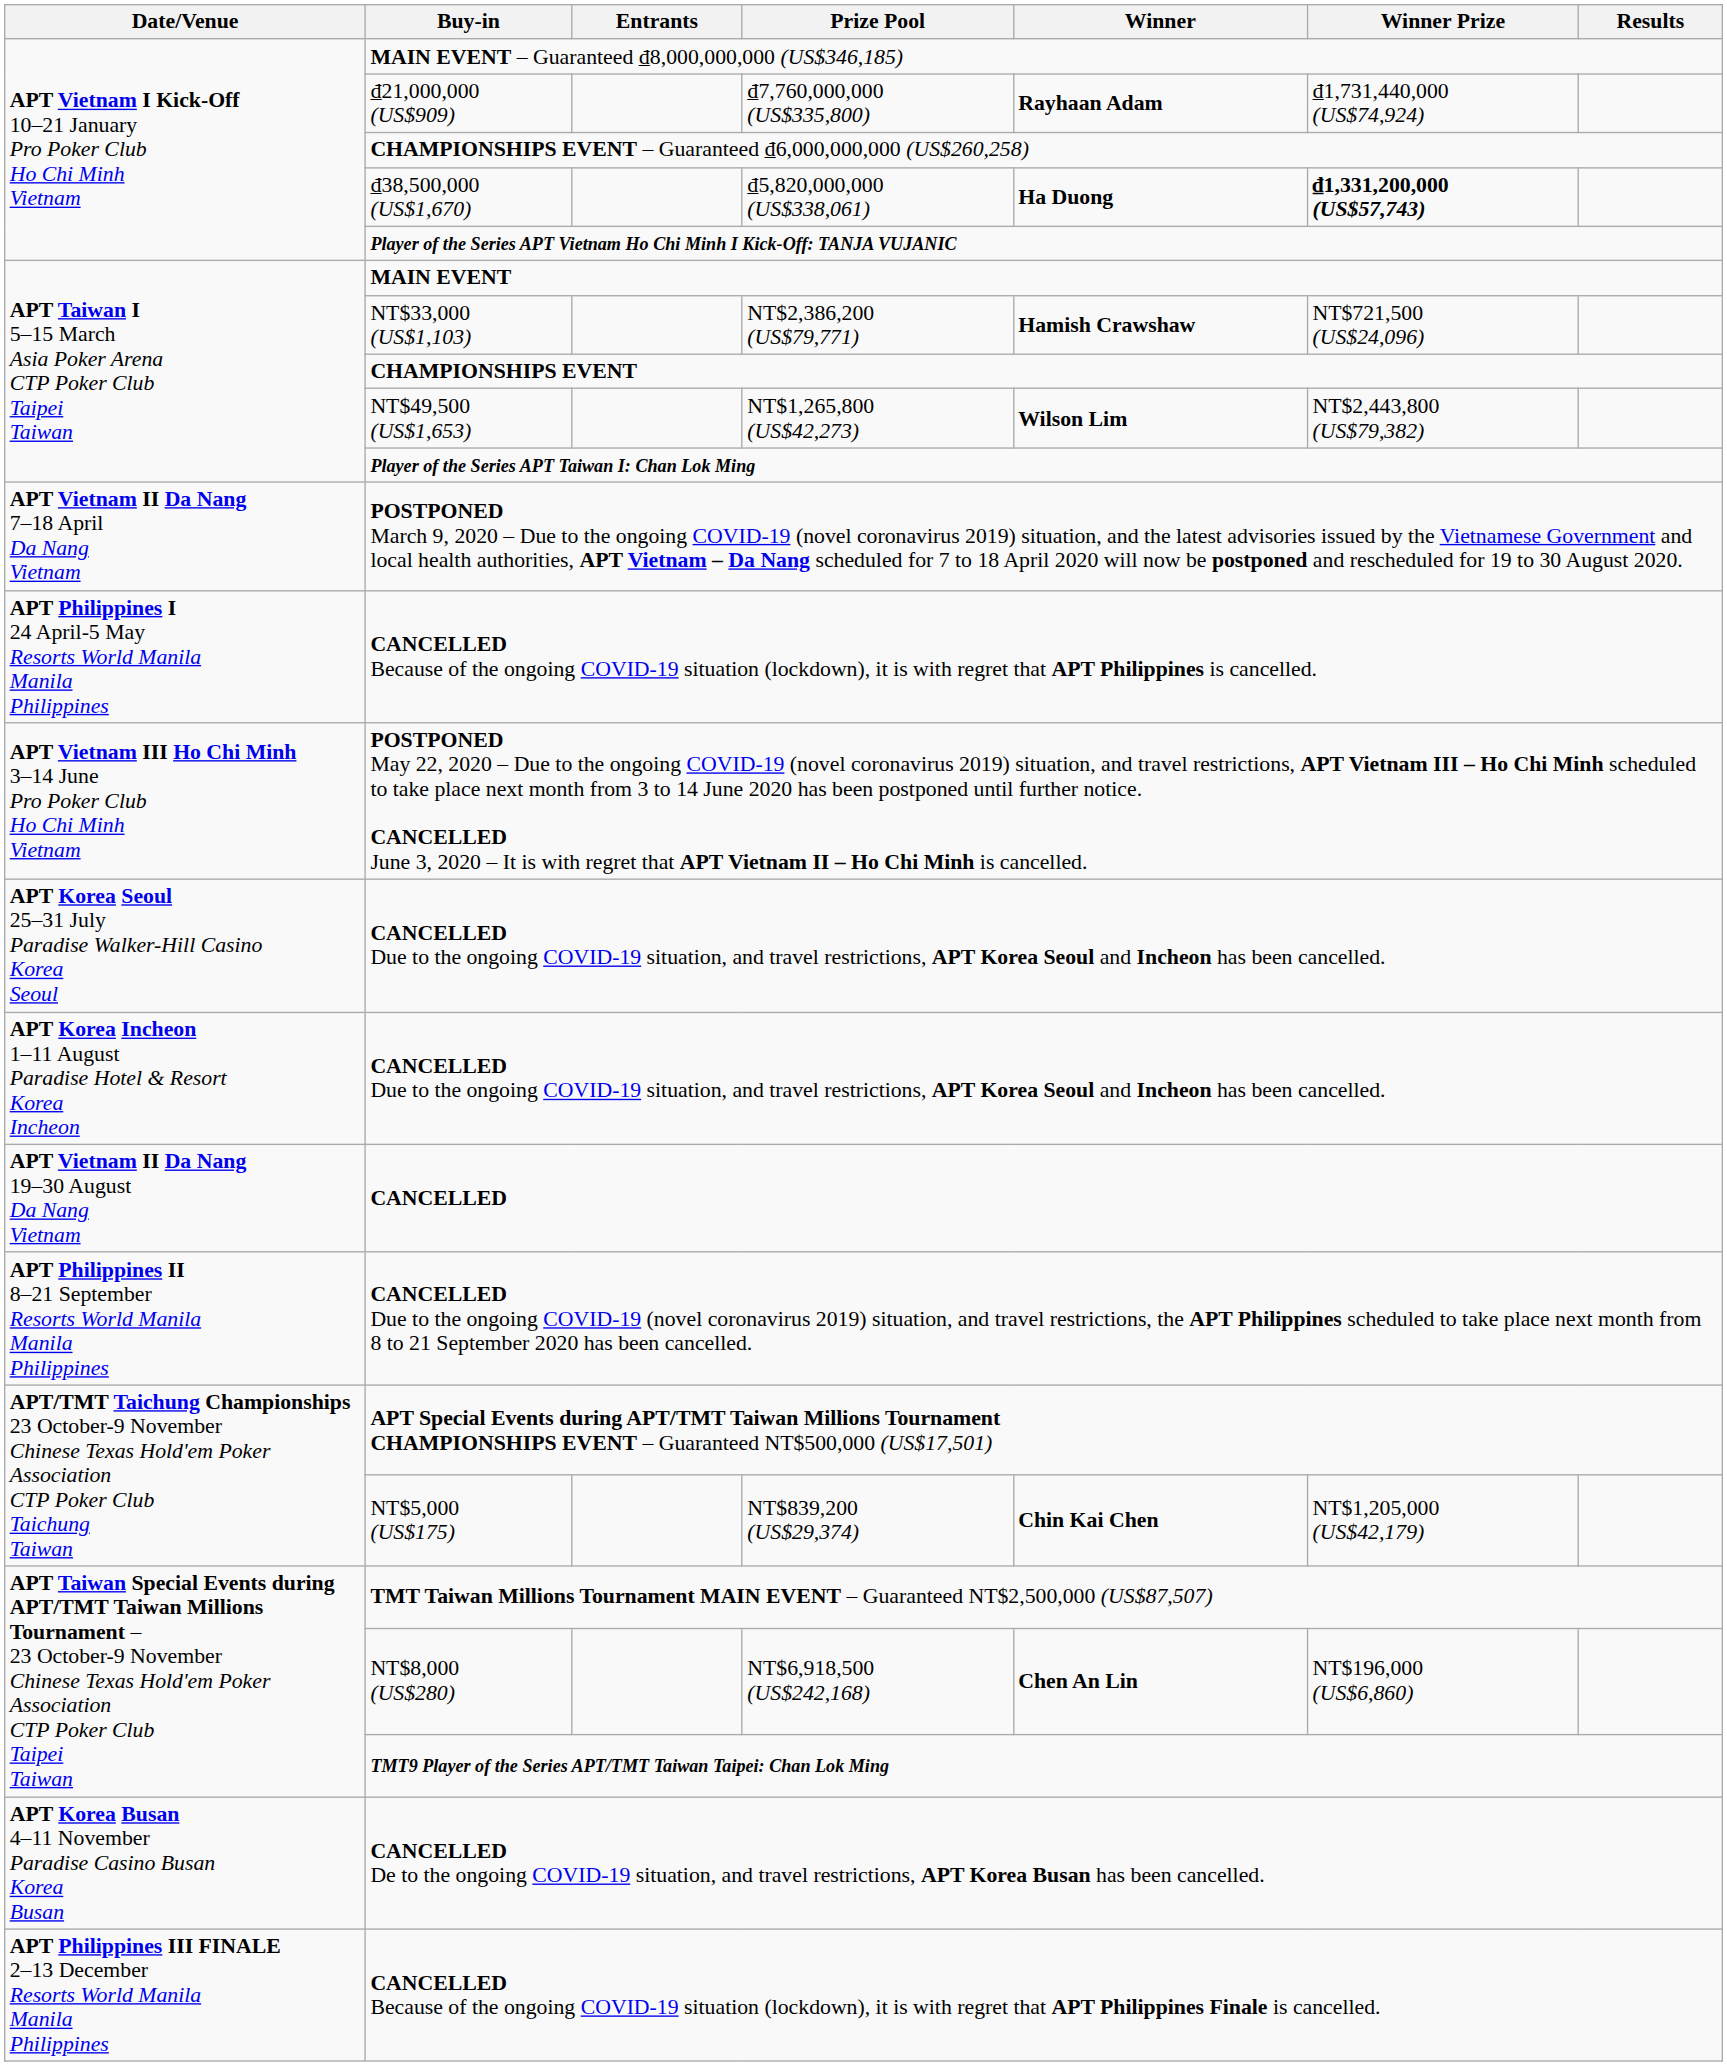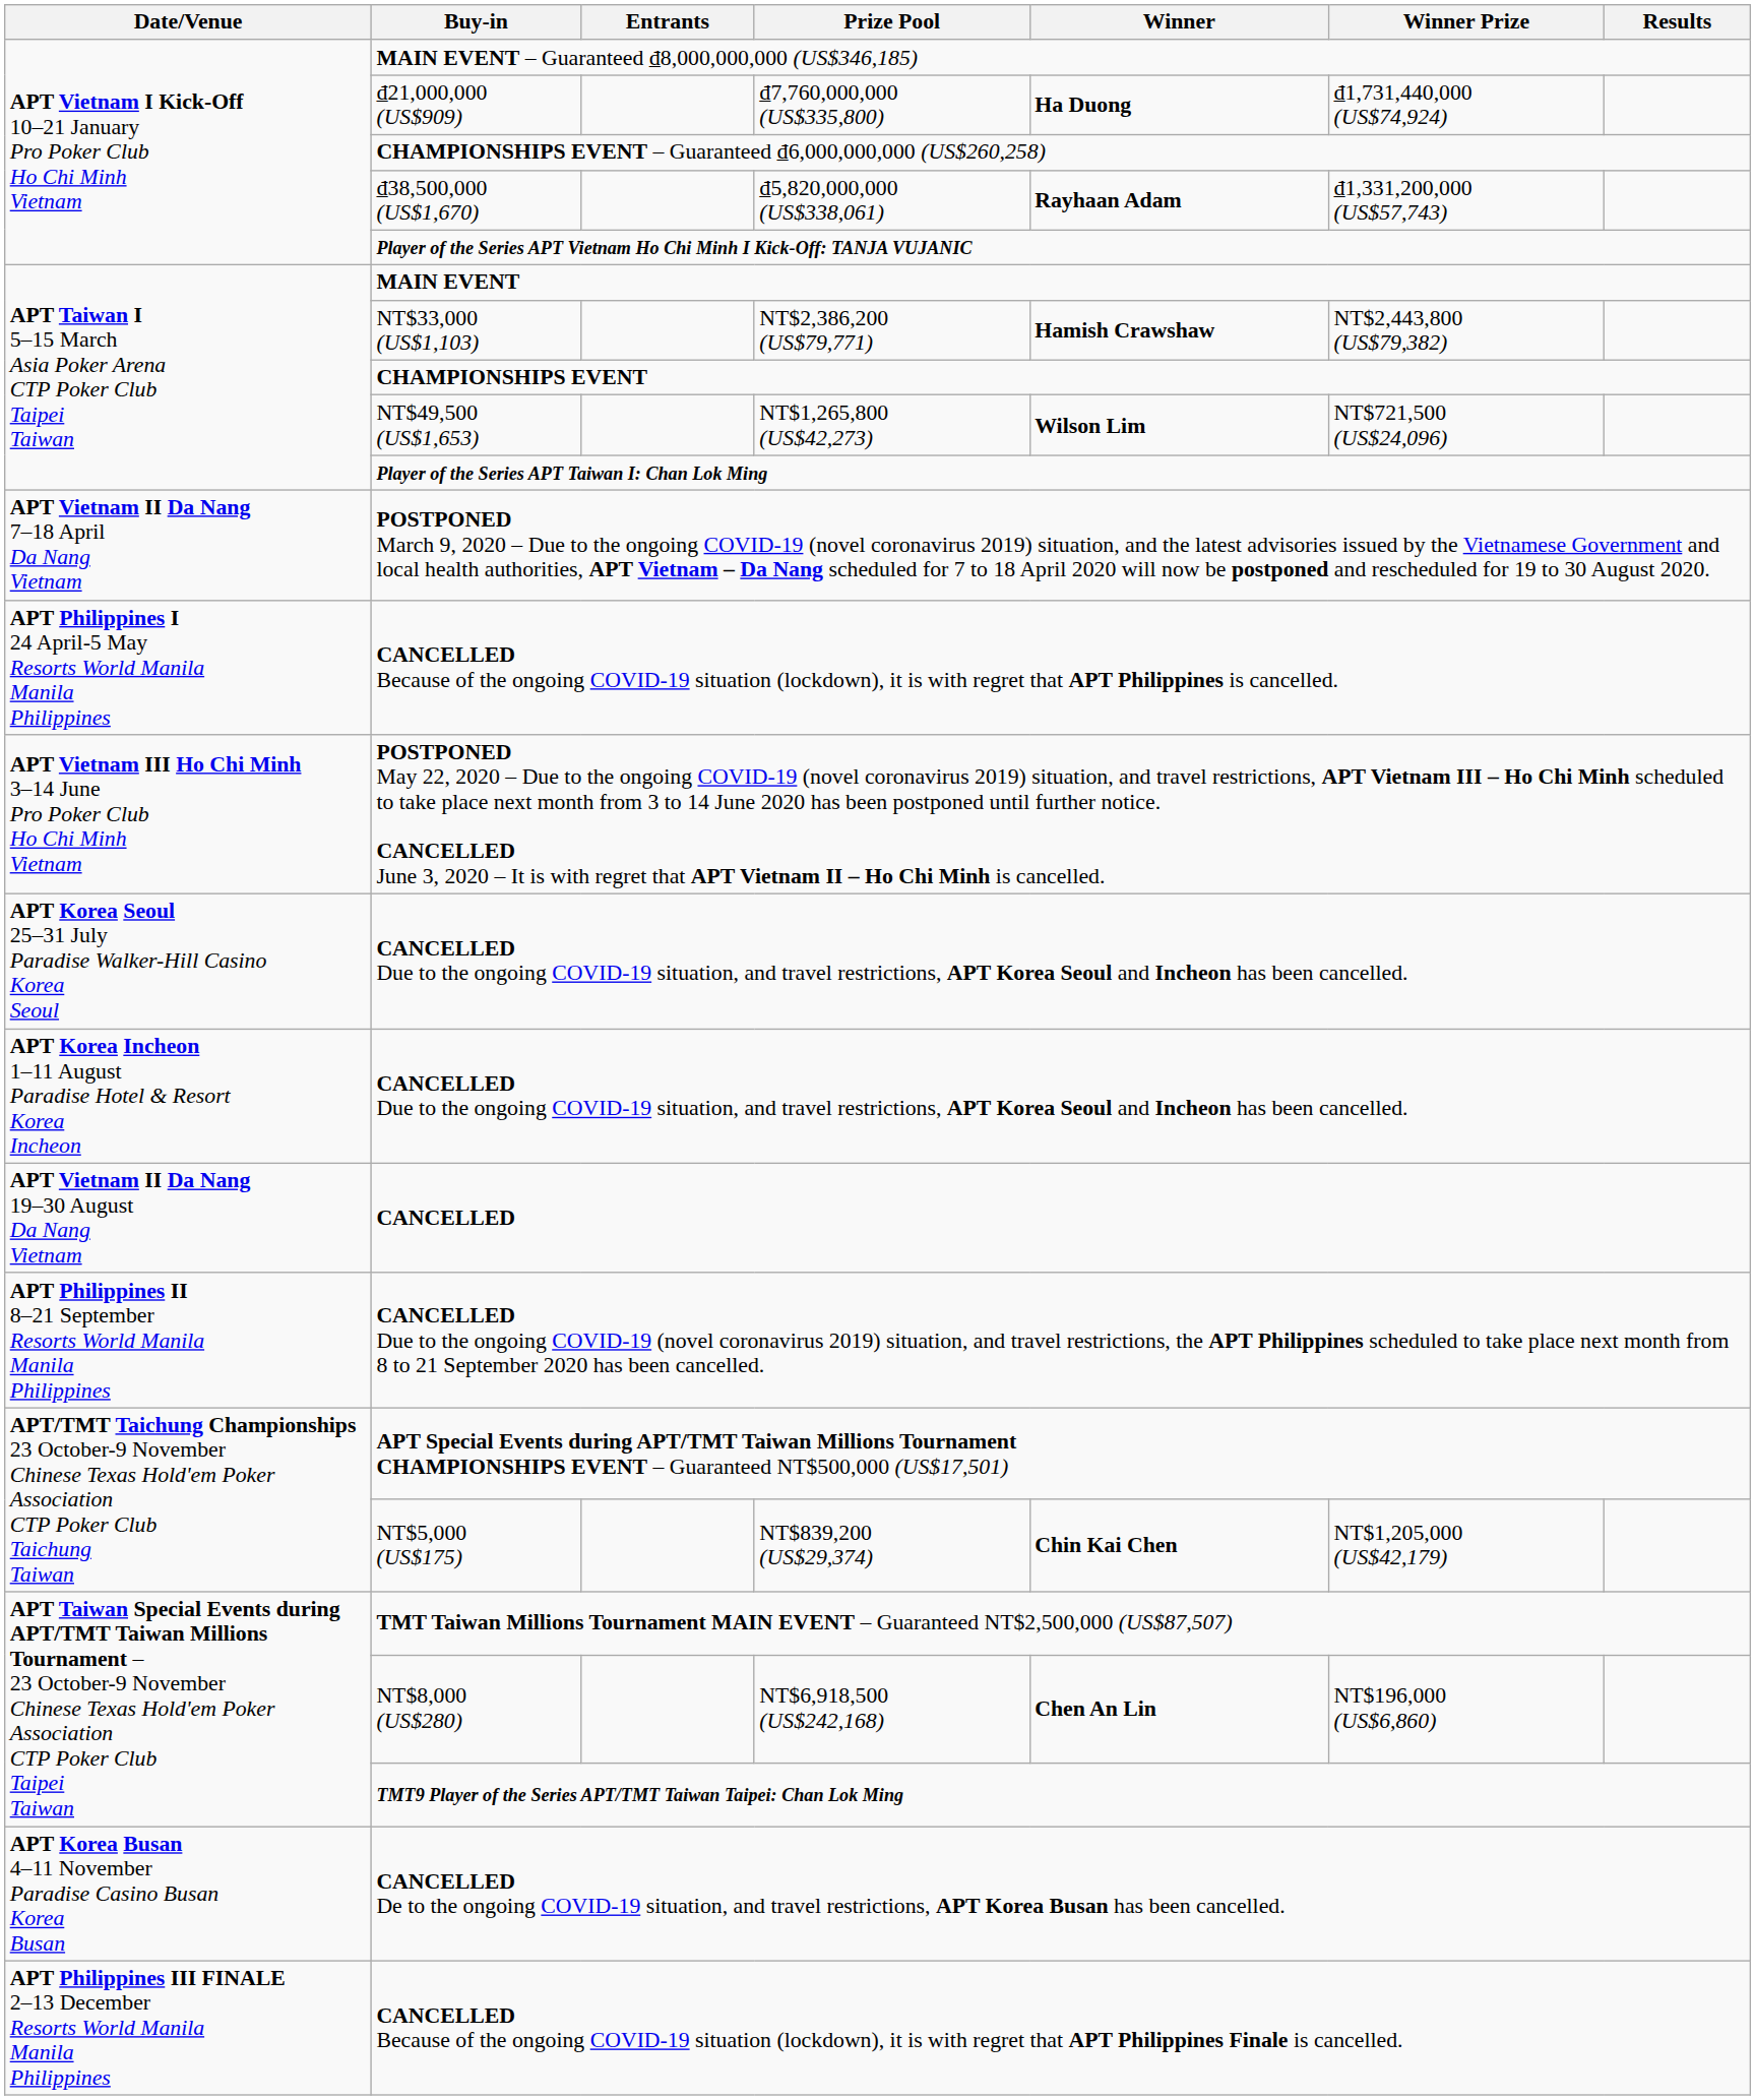₫21,000,000 (US$909) | Winner: Rayhaan Adam -> Ha Duong
₫38,500,000 (US$1,670) | Winner: Ha Duong -> Rayhaan Adam
₫38,500,000 (US$1,670) | Winner Prize: bold -> normal
NT$33,000 (US$1,103) | Winner Prize: NT$721,500 (US$24,096) -> NT$2,443,800 (US$79,382)
NT$49,500 (US$1,653) | Winner Prize: NT$2,443,800 (US$79,382) -> NT$721,500 (US$24,096)
